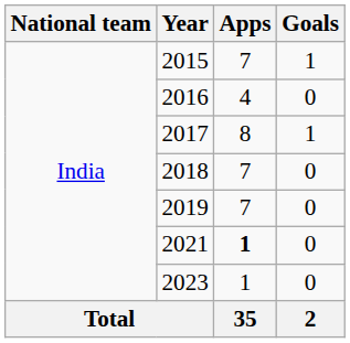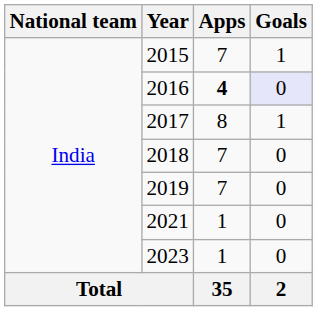2016 | Apps: normal -> bold
2016 | Goals: no background -> lavender background
2021 | Apps: bold -> normal
